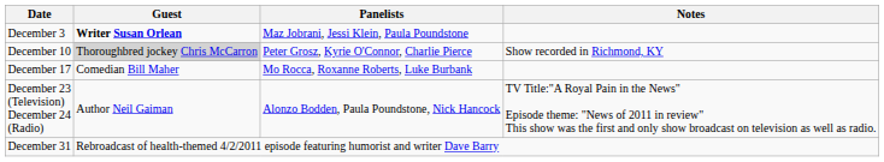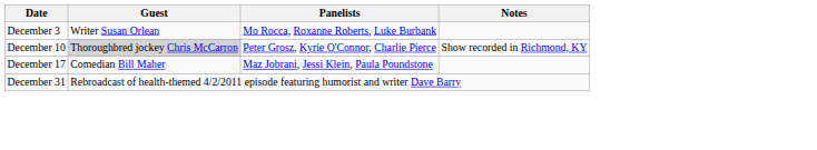December 3 | Guest: bold -> normal
December 3 | Panelists: Maz Jobrani, Jessi Klein, Paula Poundstone -> Mo Rocca, Roxanne Roberts, Luke Burbank
December 17 | Panelists: Mo Rocca, Roxanne Roberts, Luke Burbank -> Maz Jobrani, Jessi Klein, Paula Poundstone
- row: December 23 (Television) December 24 (Radio) | Author Neil Gaiman | Alonzo Bodden, Paula Poundstone, Nick Hancock | TV Title:"A Royal Pain in the News" Episode theme: "News of 2011 in review" This show was the first and only show broadcast on television as well as radio.
